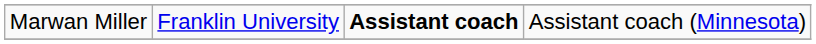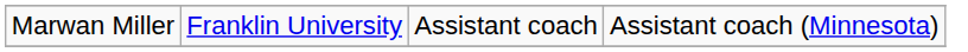Marwan Miller | column 3: bold -> normal
